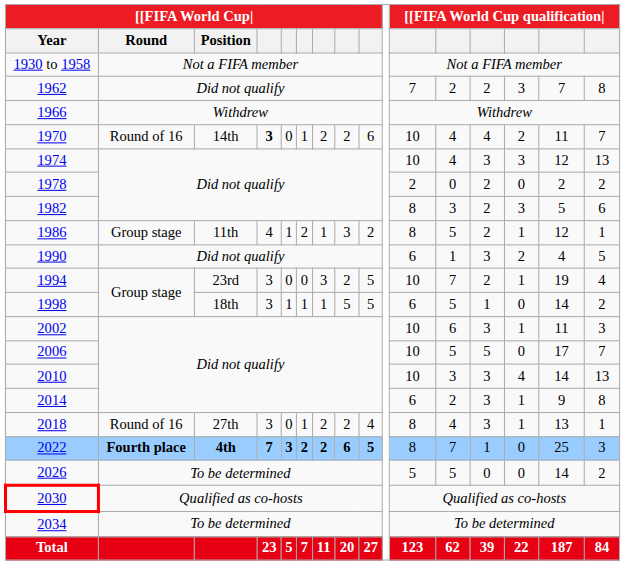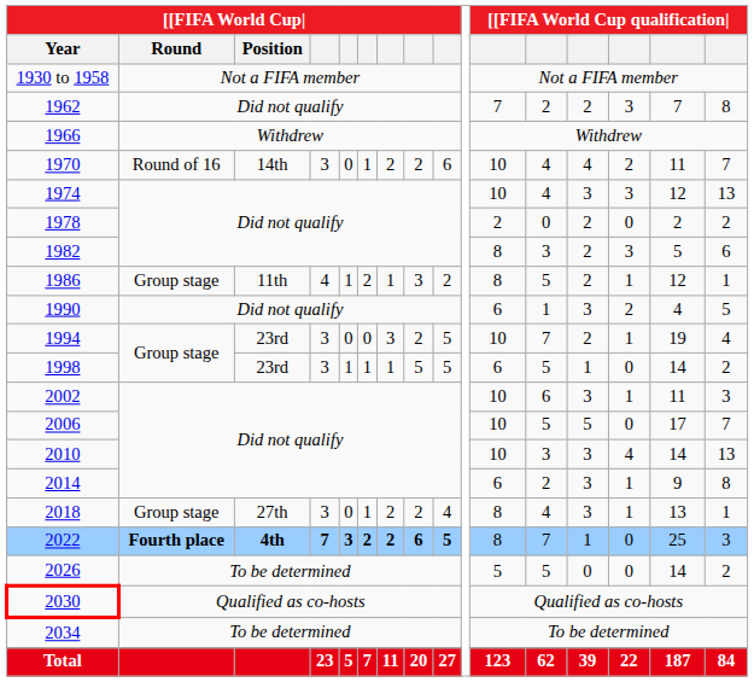1970 | column 4: bold -> normal
1998 | [[FIFA World Cup| / Position: 18th -> 23rd
2018 | [[FIFA World Cup| / Round: Round of 16 -> Group stage
